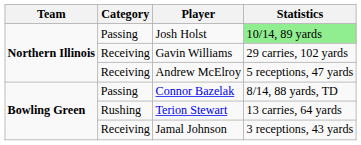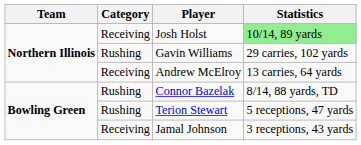Josh Holst | Category: Passing -> Receiving
Gavin Williams | Category: Receiving -> Rushing
Andrew McElroy | Statistics: 5 receptions, 47 yards -> 13 carries, 64 yards
Connor Bazelak | Category: Passing -> Rushing
Terion Stewart | Statistics: 13 carries, 64 yards -> 5 receptions, 47 yards
